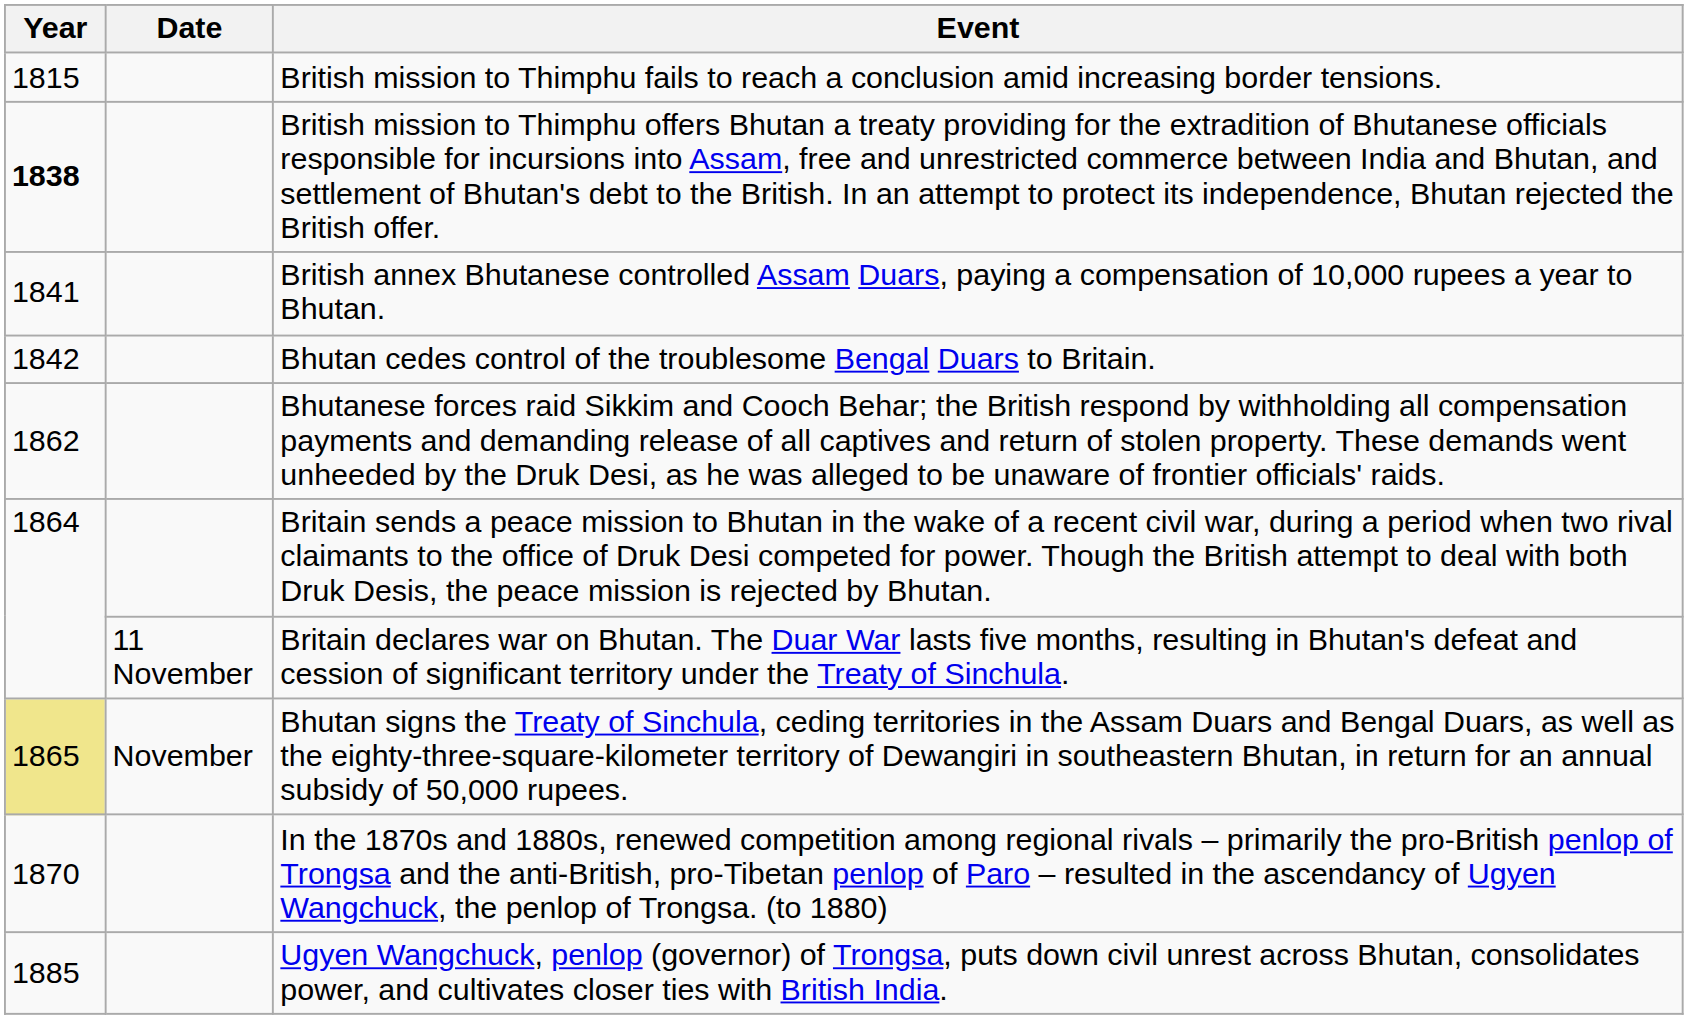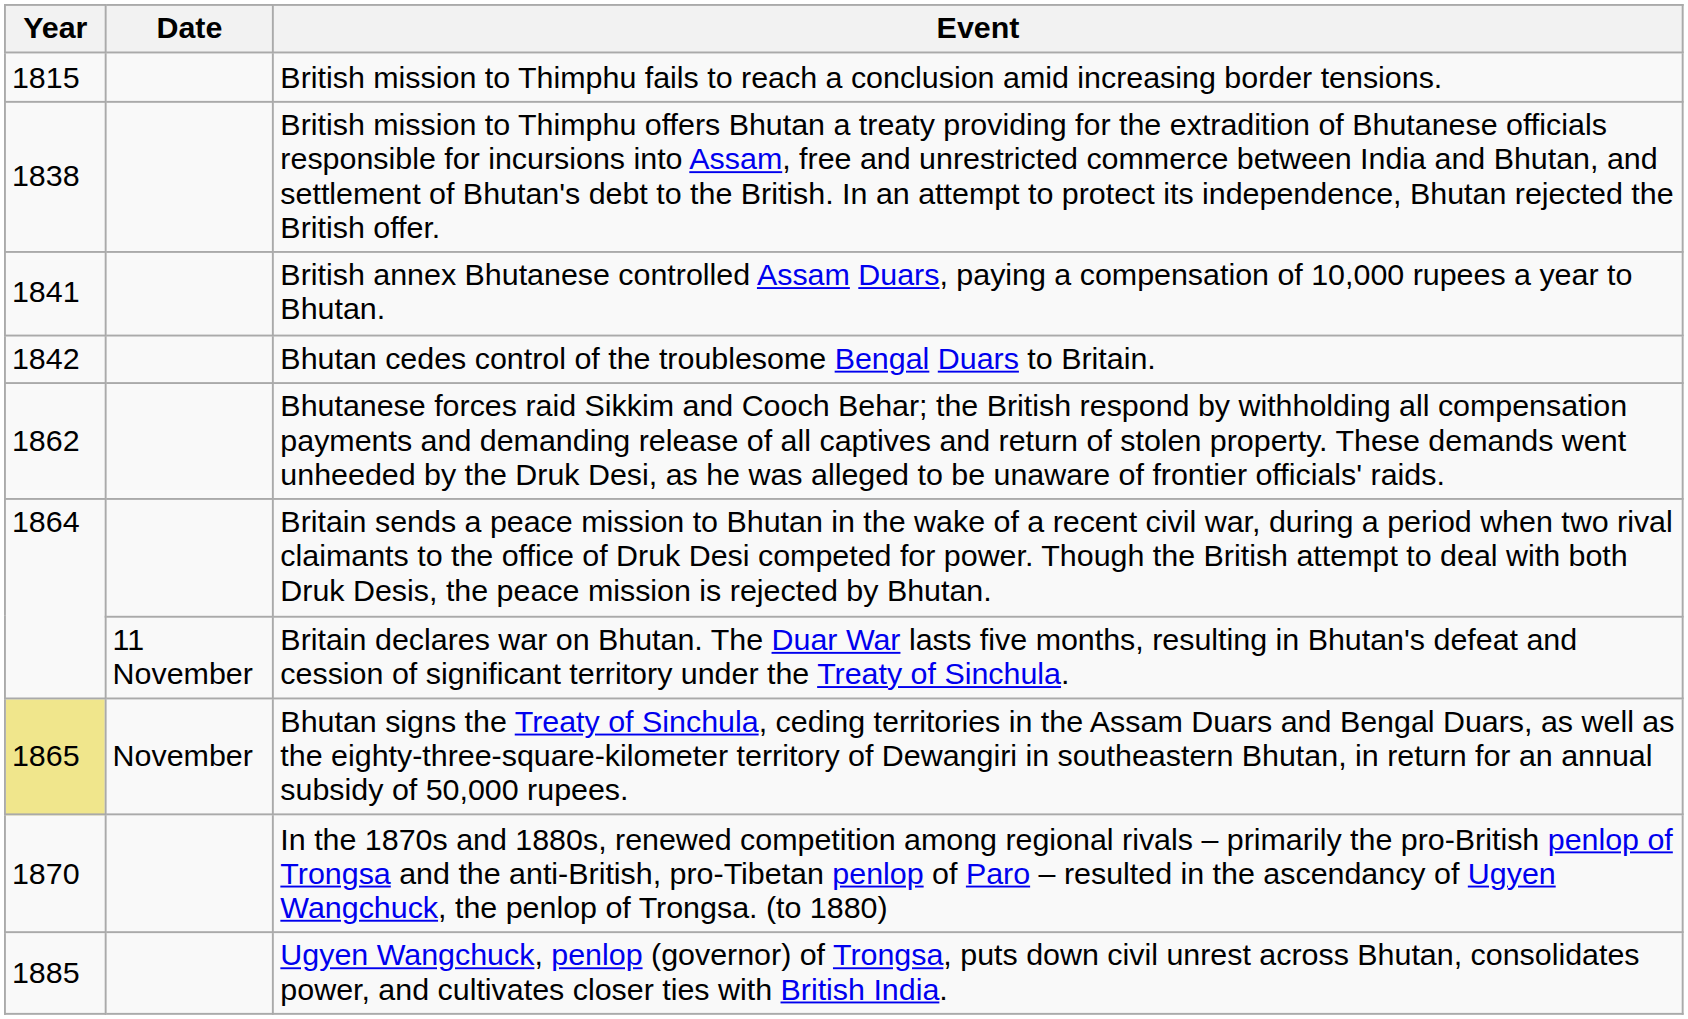row 3 | Year: bold -> normal
